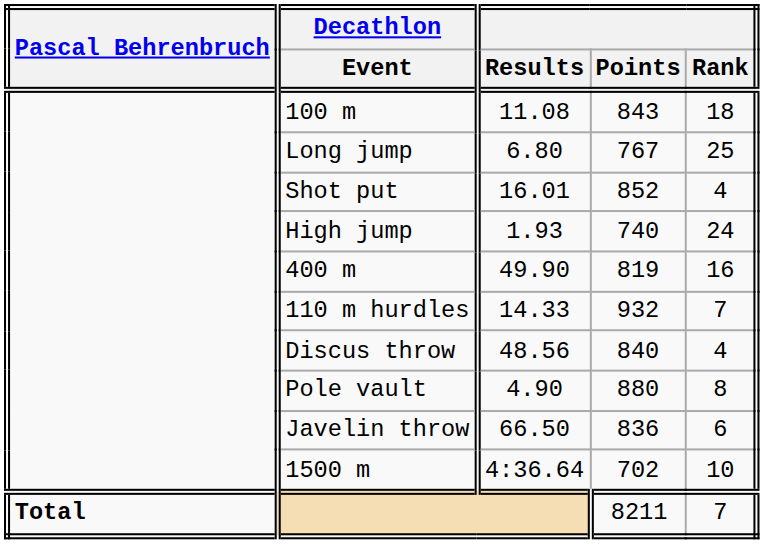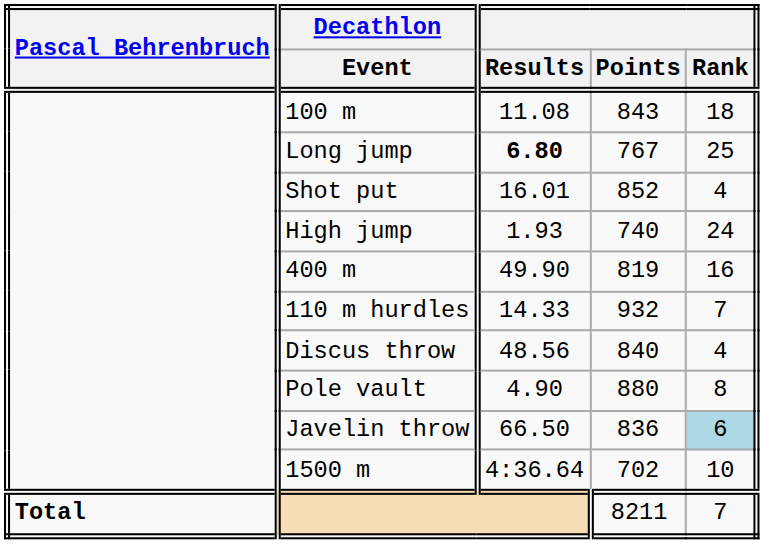Long jump | Results: normal -> bold
Javelin throw | Rank: no background -> lightblue background
